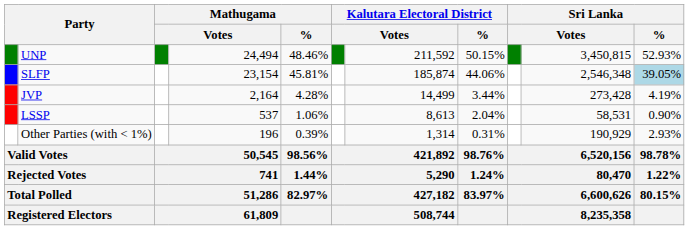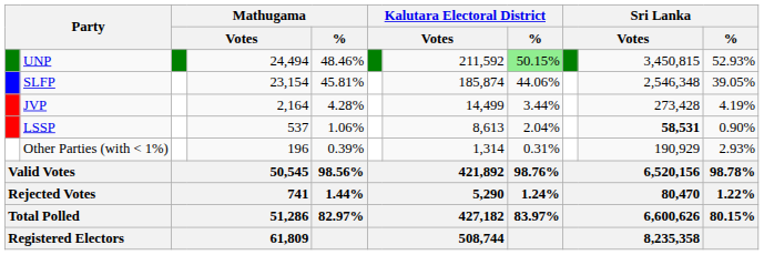UNP | Kalutara Electoral District / %: no background -> lightgreen background
SLFP | Sri Lanka / %: lightblue background -> no background
LSSP | column 10: normal -> bold
